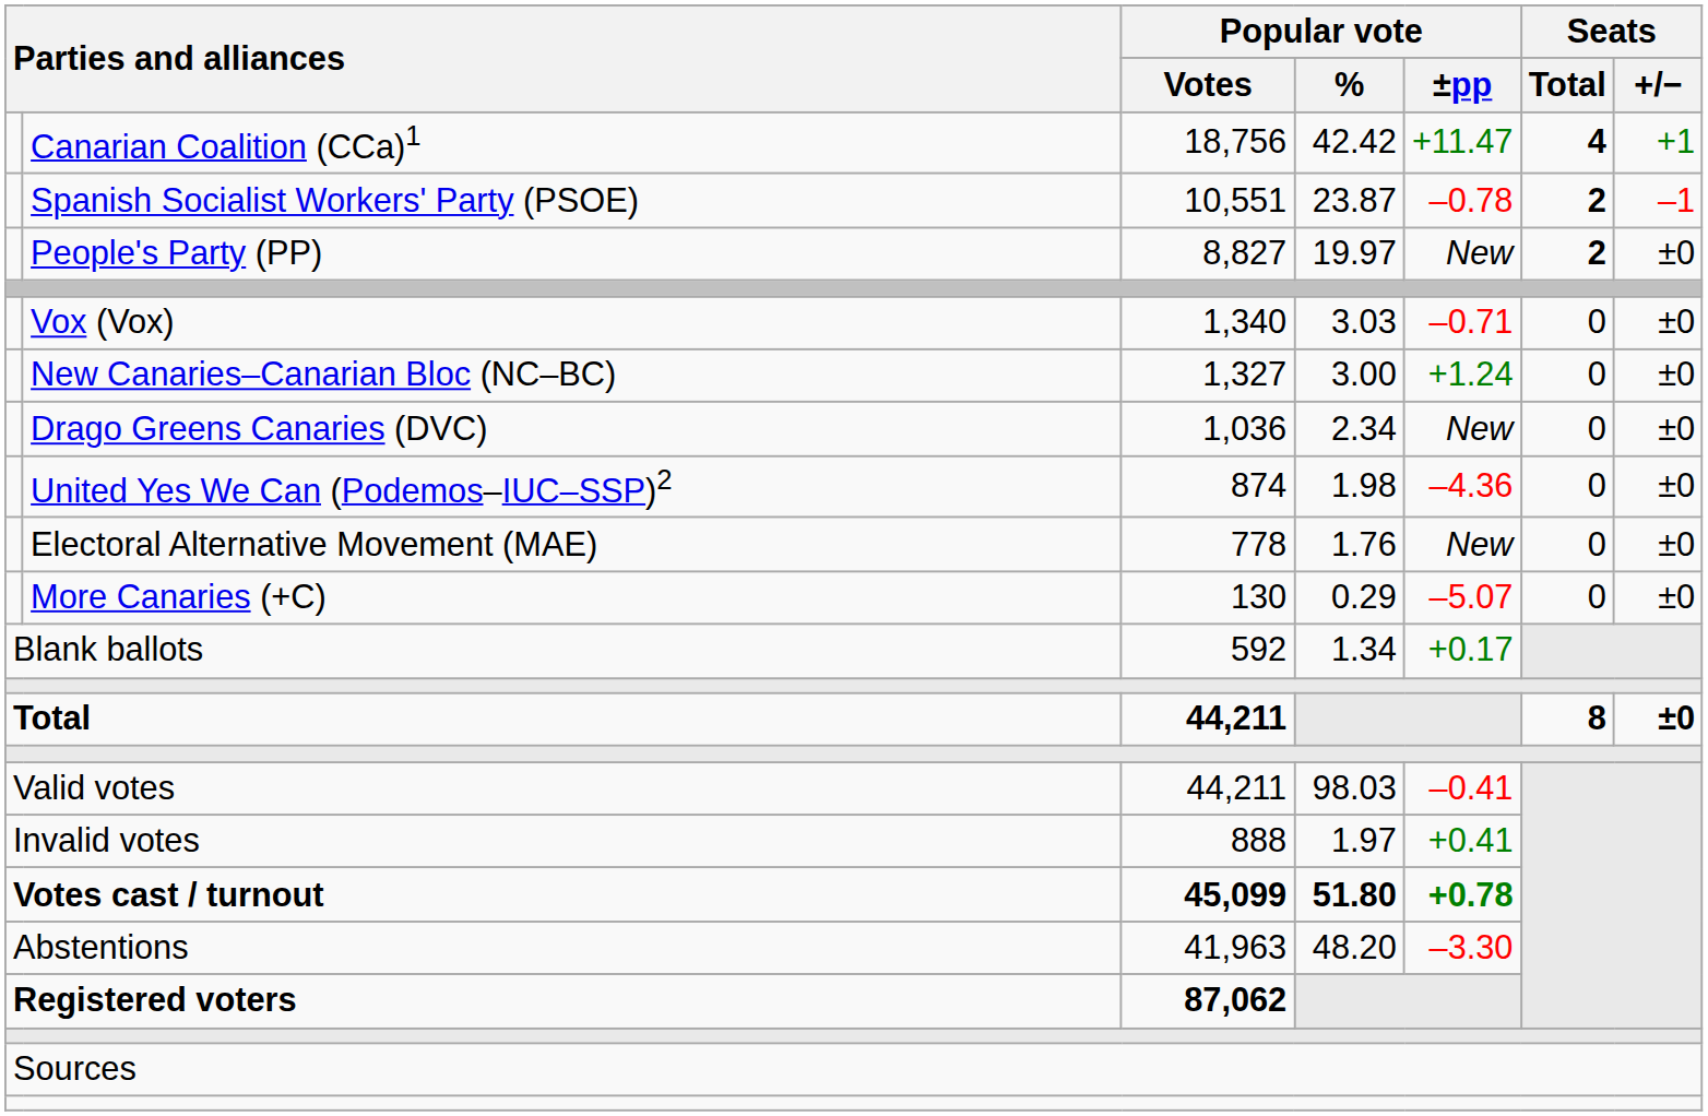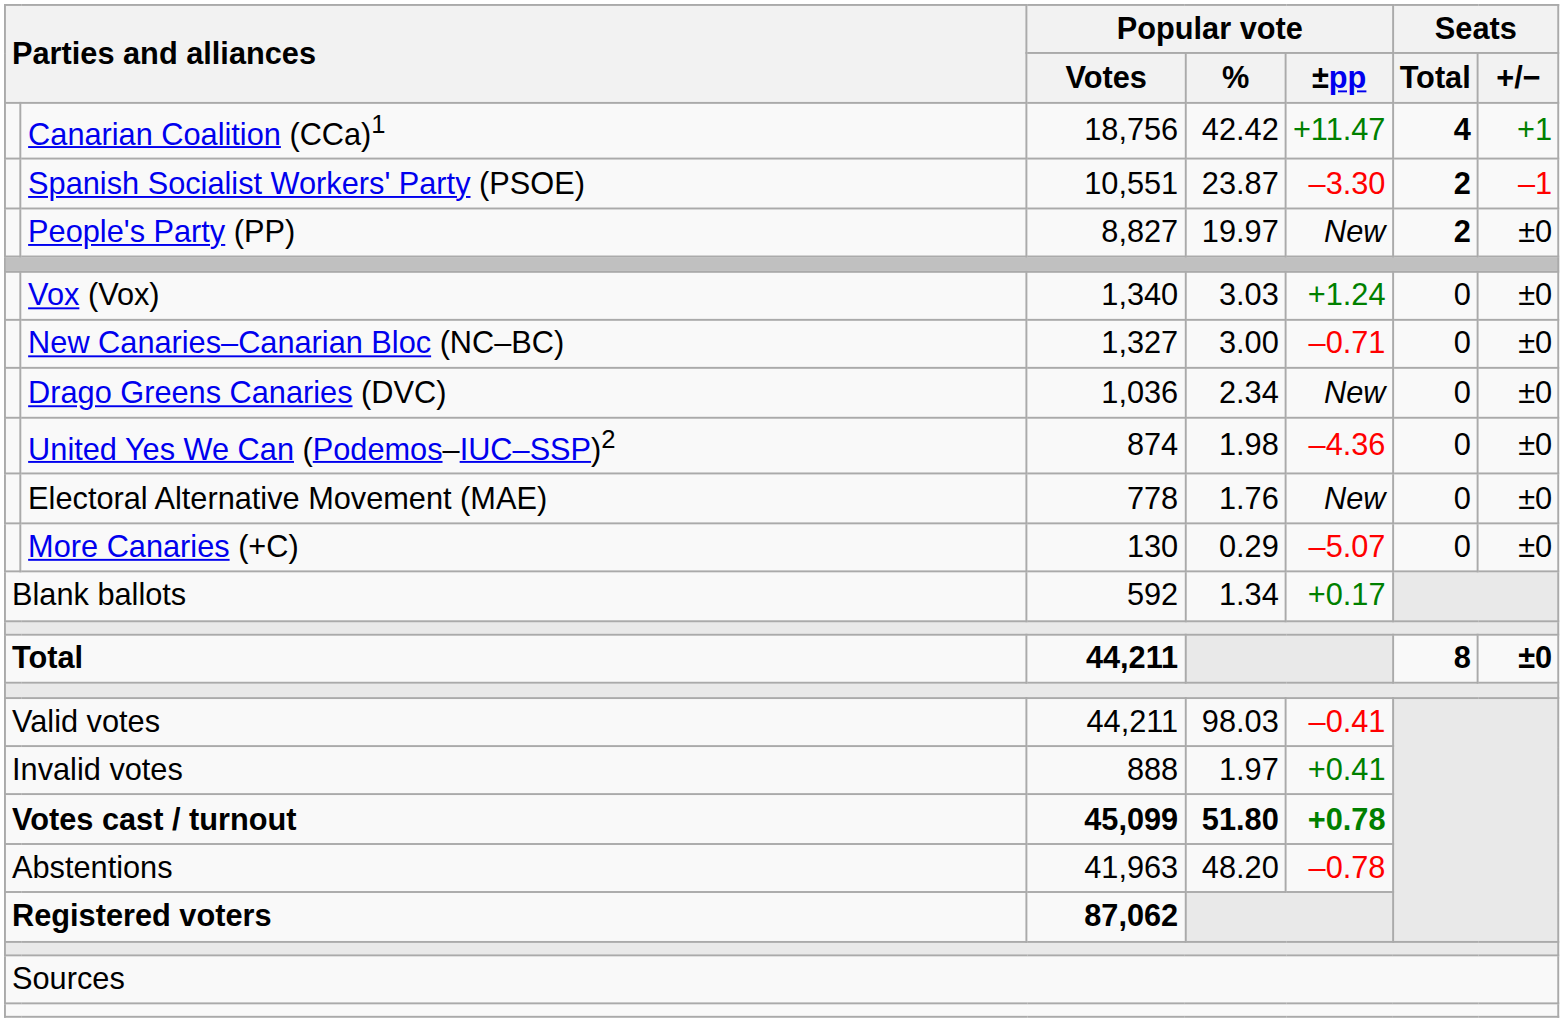Spanish Socialist Workers' Party (PSOE) | Popular vote / ±pp: –0.78 -> –3.30
Vox (Vox) | Popular vote / ±pp: –0.71 -> +1.24
New Canaries–Canarian Bloc (NC–BC) | Popular vote / ±pp: +1.24 -> –0.71
Abstentions | Popular vote / ±pp: –3.30 -> –0.78
